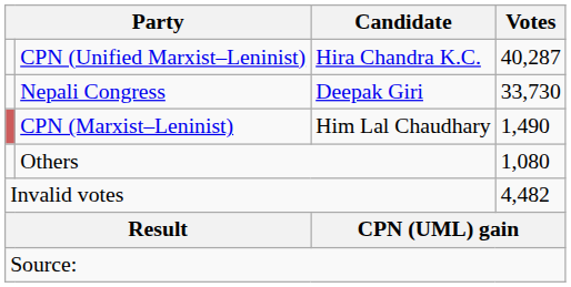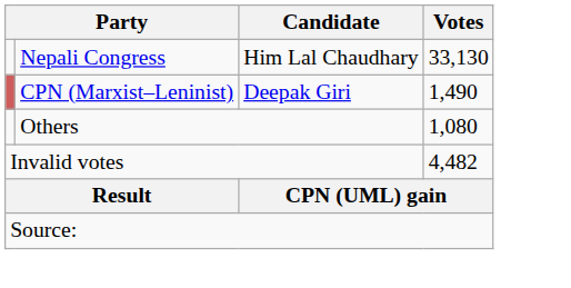- row: CPN (Unified Marxist–Leninist) | Hira Chandra K.C. | 40,287
Nepali Congress | Candidate: Deepak Giri -> Him Lal Chaudhary
Nepali Congress | Votes: 33,730 -> 33,130
CPN (Marxist–Leninist) | Candidate: Him Lal Chaudhary -> Deepak Giri
